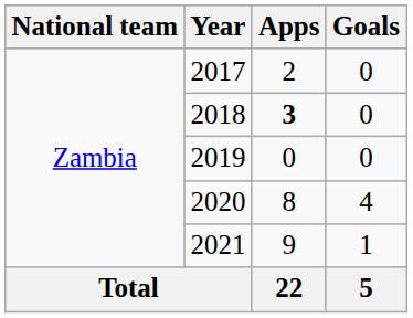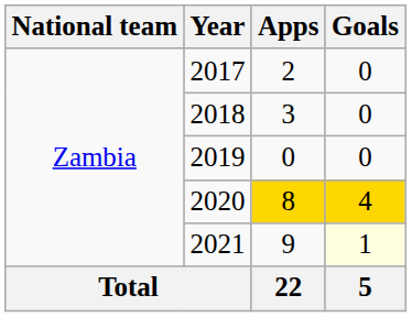2018 | Apps: bold -> normal
2020 | Apps: no background -> gold background
2020 | Goals: no background -> gold background
2021 | Goals: no background -> lightyellow background
